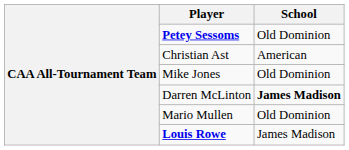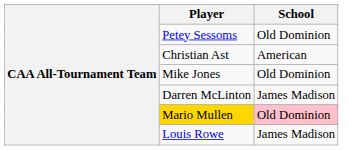row 2 | Player: bold -> normal
row 5 | School: bold -> normal
row 6 | Player: no background -> gold background
row 6 | School: no background -> pink background
row 7 | Player: bold -> normal
